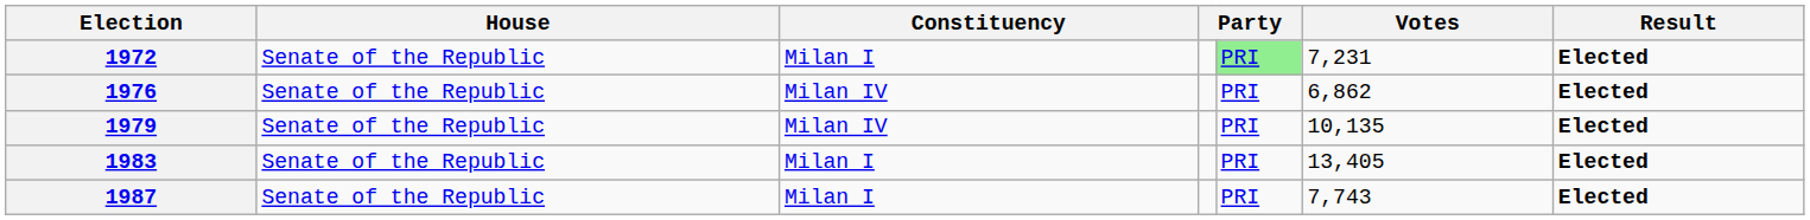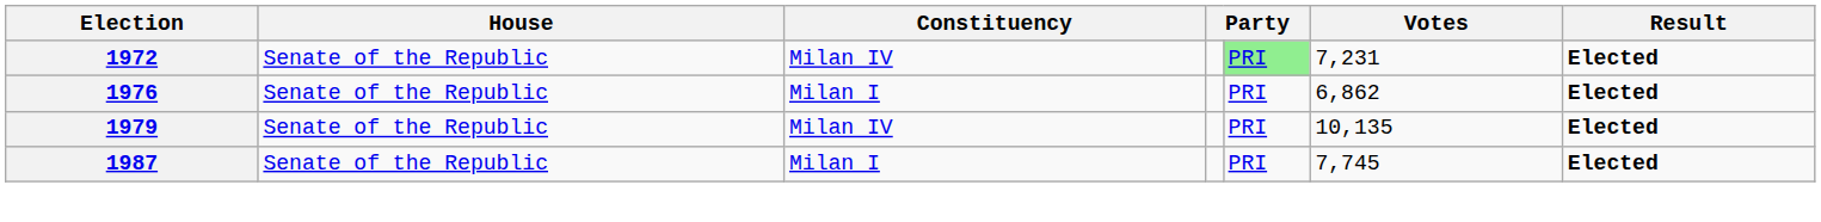1972 | Constituency: Milan I -> Milan IV
1976 | Constituency: Milan IV -> Milan I
- row: 1983 | Senate of the Republic | Milan I | PRI | 13,405 | Elected
1987 | Votes: 7,743 -> 7,745
